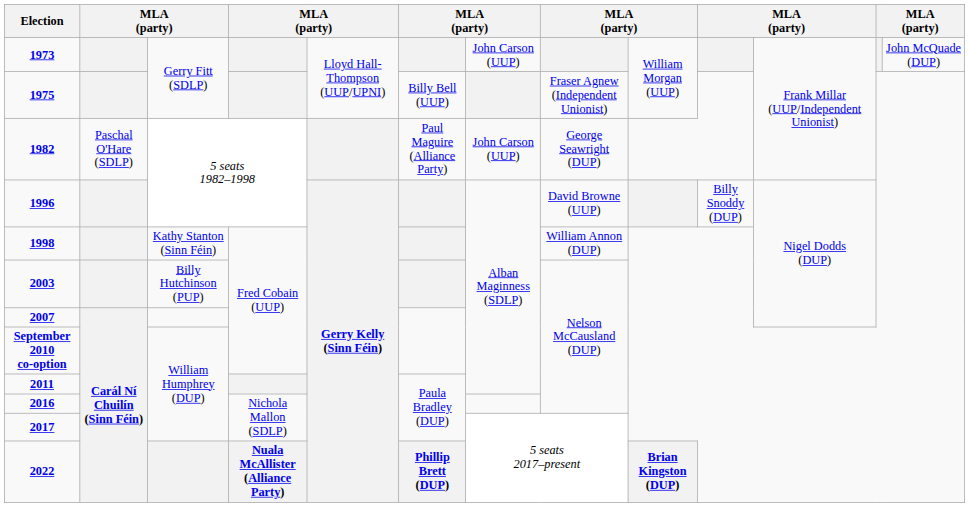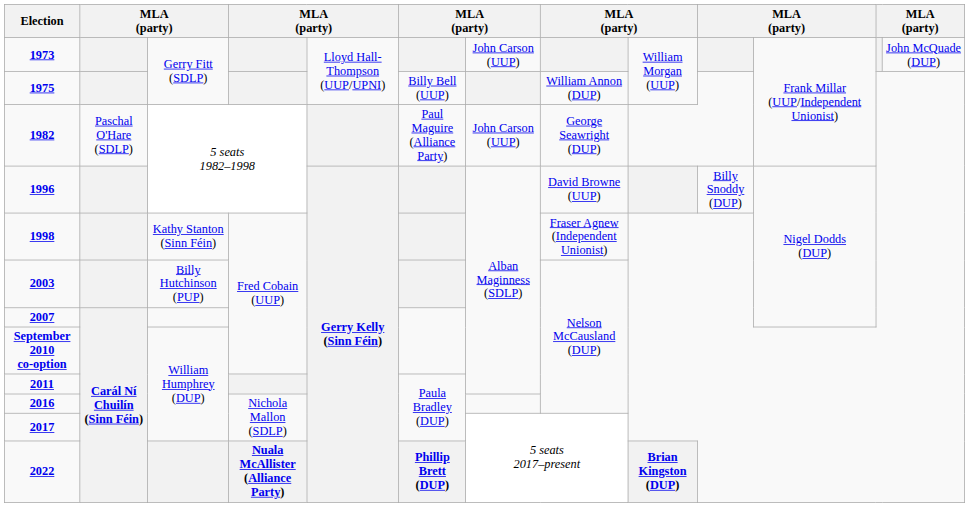1975 | column 8: Fraser Agnew (Independent Unionist) -> William Annon (DUP)
1998 | column 8: William Annon (DUP) -> Fraser Agnew (Independent Unionist)
